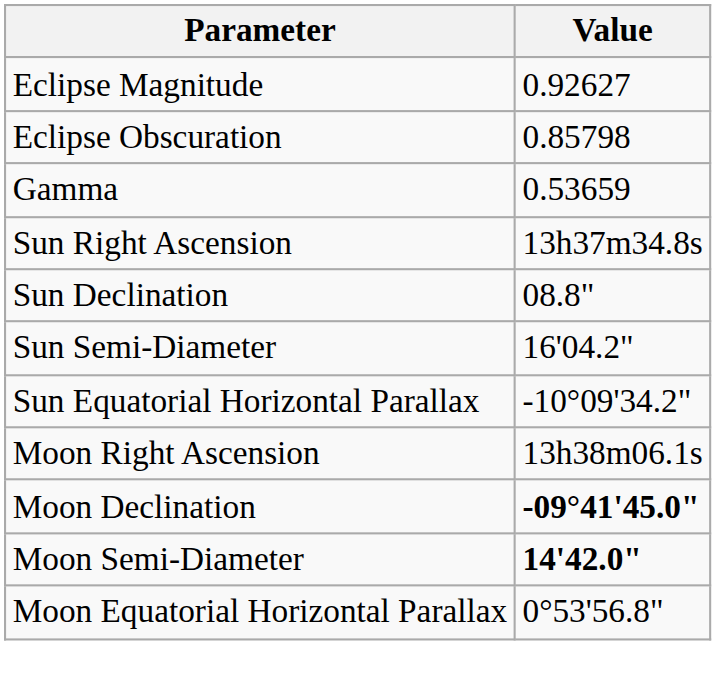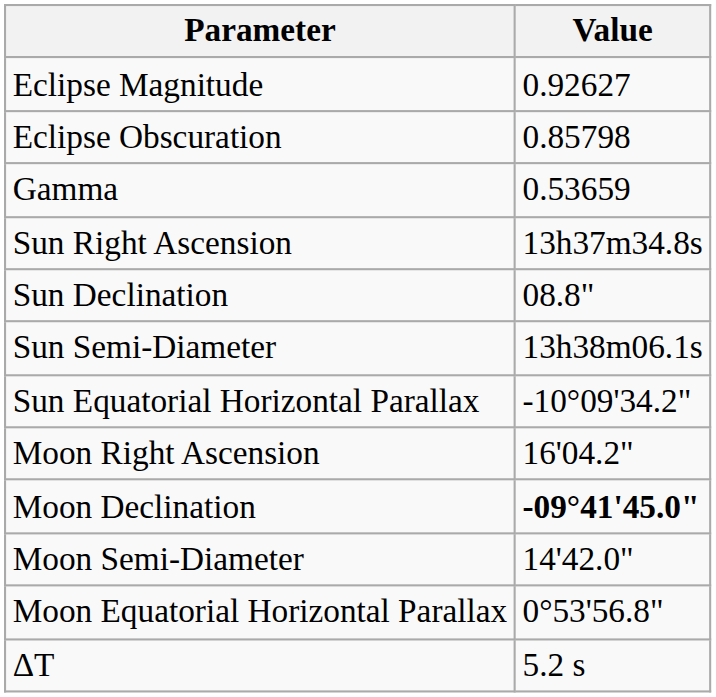Sun Semi-Diameter | Value: 16'04.2" -> 13h38m06.1s
Moon Right Ascension | Value: 13h38m06.1s -> 16'04.2"
Moon Semi-Diameter | Value: bold -> normal
+ row: ΔT | 5.2 s
